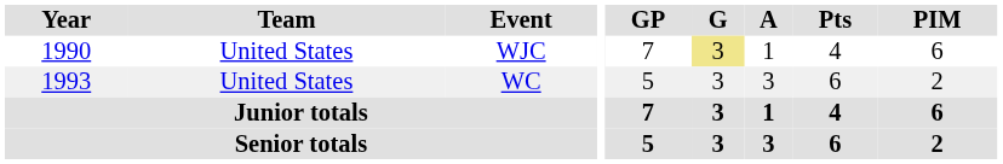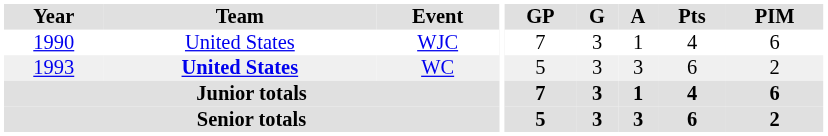WJC | G: khaki background -> no background
WC | Team: normal -> bold
